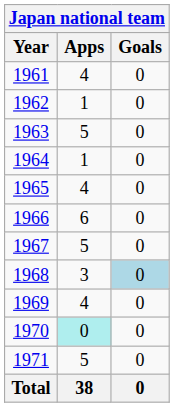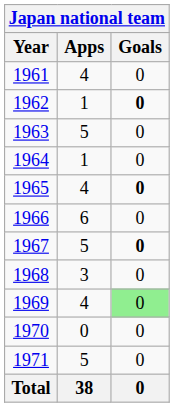1962 | Goals: normal -> bold
1965 | Goals: normal -> bold
1967 | Goals: normal -> bold
1968 | Goals: lightblue background -> no background
1969 | Goals: no background -> lightgreen background
1970 | Apps: paleturquoise background -> no background
